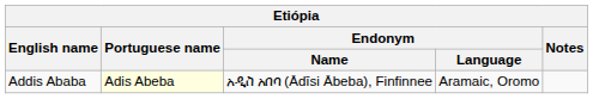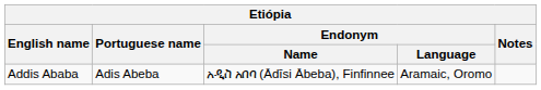Addis Ababa | Portuguese name: lightyellow background -> no background
